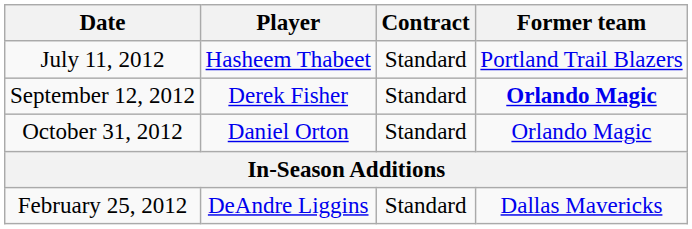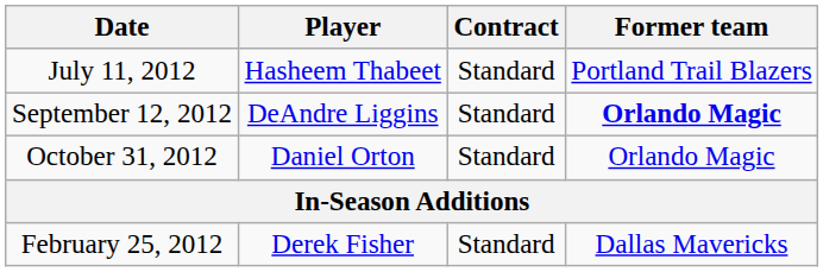September 12, 2012 | Player: Derek Fisher -> DeAndre Liggins
February 25, 2012 | Player: DeAndre Liggins -> Derek Fisher
